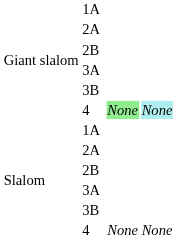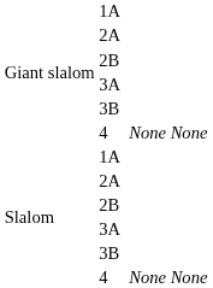Giant slalom / 4 | column 3: lightgreen background -> no background
Giant slalom / 4 | column 4: paleturquoise background -> no background
